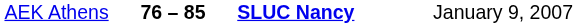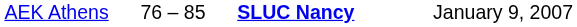AEK Athens | column 2: bold -> normal
